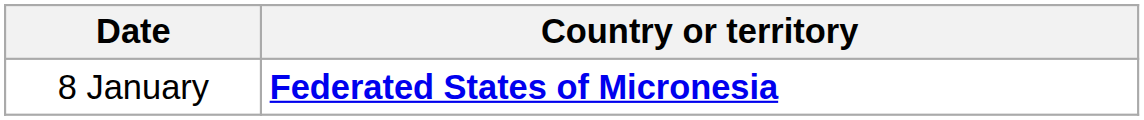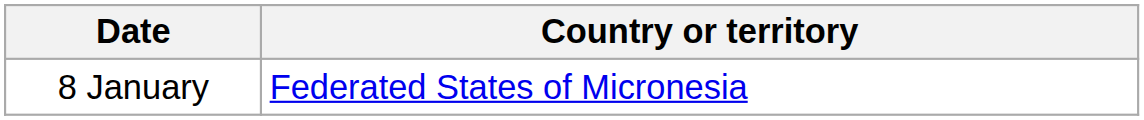8 January | Country or territory: bold -> normal
